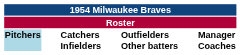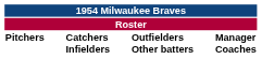Pitchers | column 1: lightblue background -> no background
